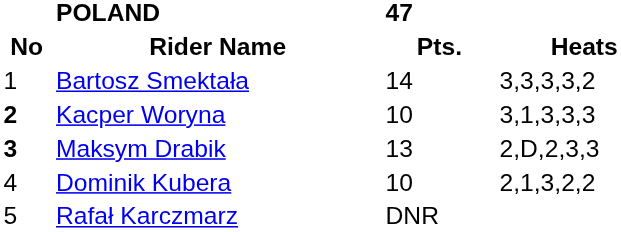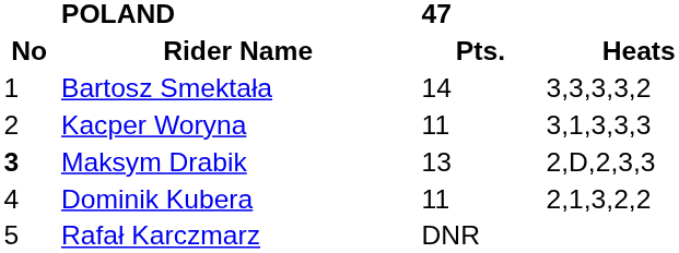Kacper Woryna | No: bold -> normal
Kacper Woryna | 47 / Pts.: 10 -> 11
Dominik Kubera | 47 / Pts.: 10 -> 11
